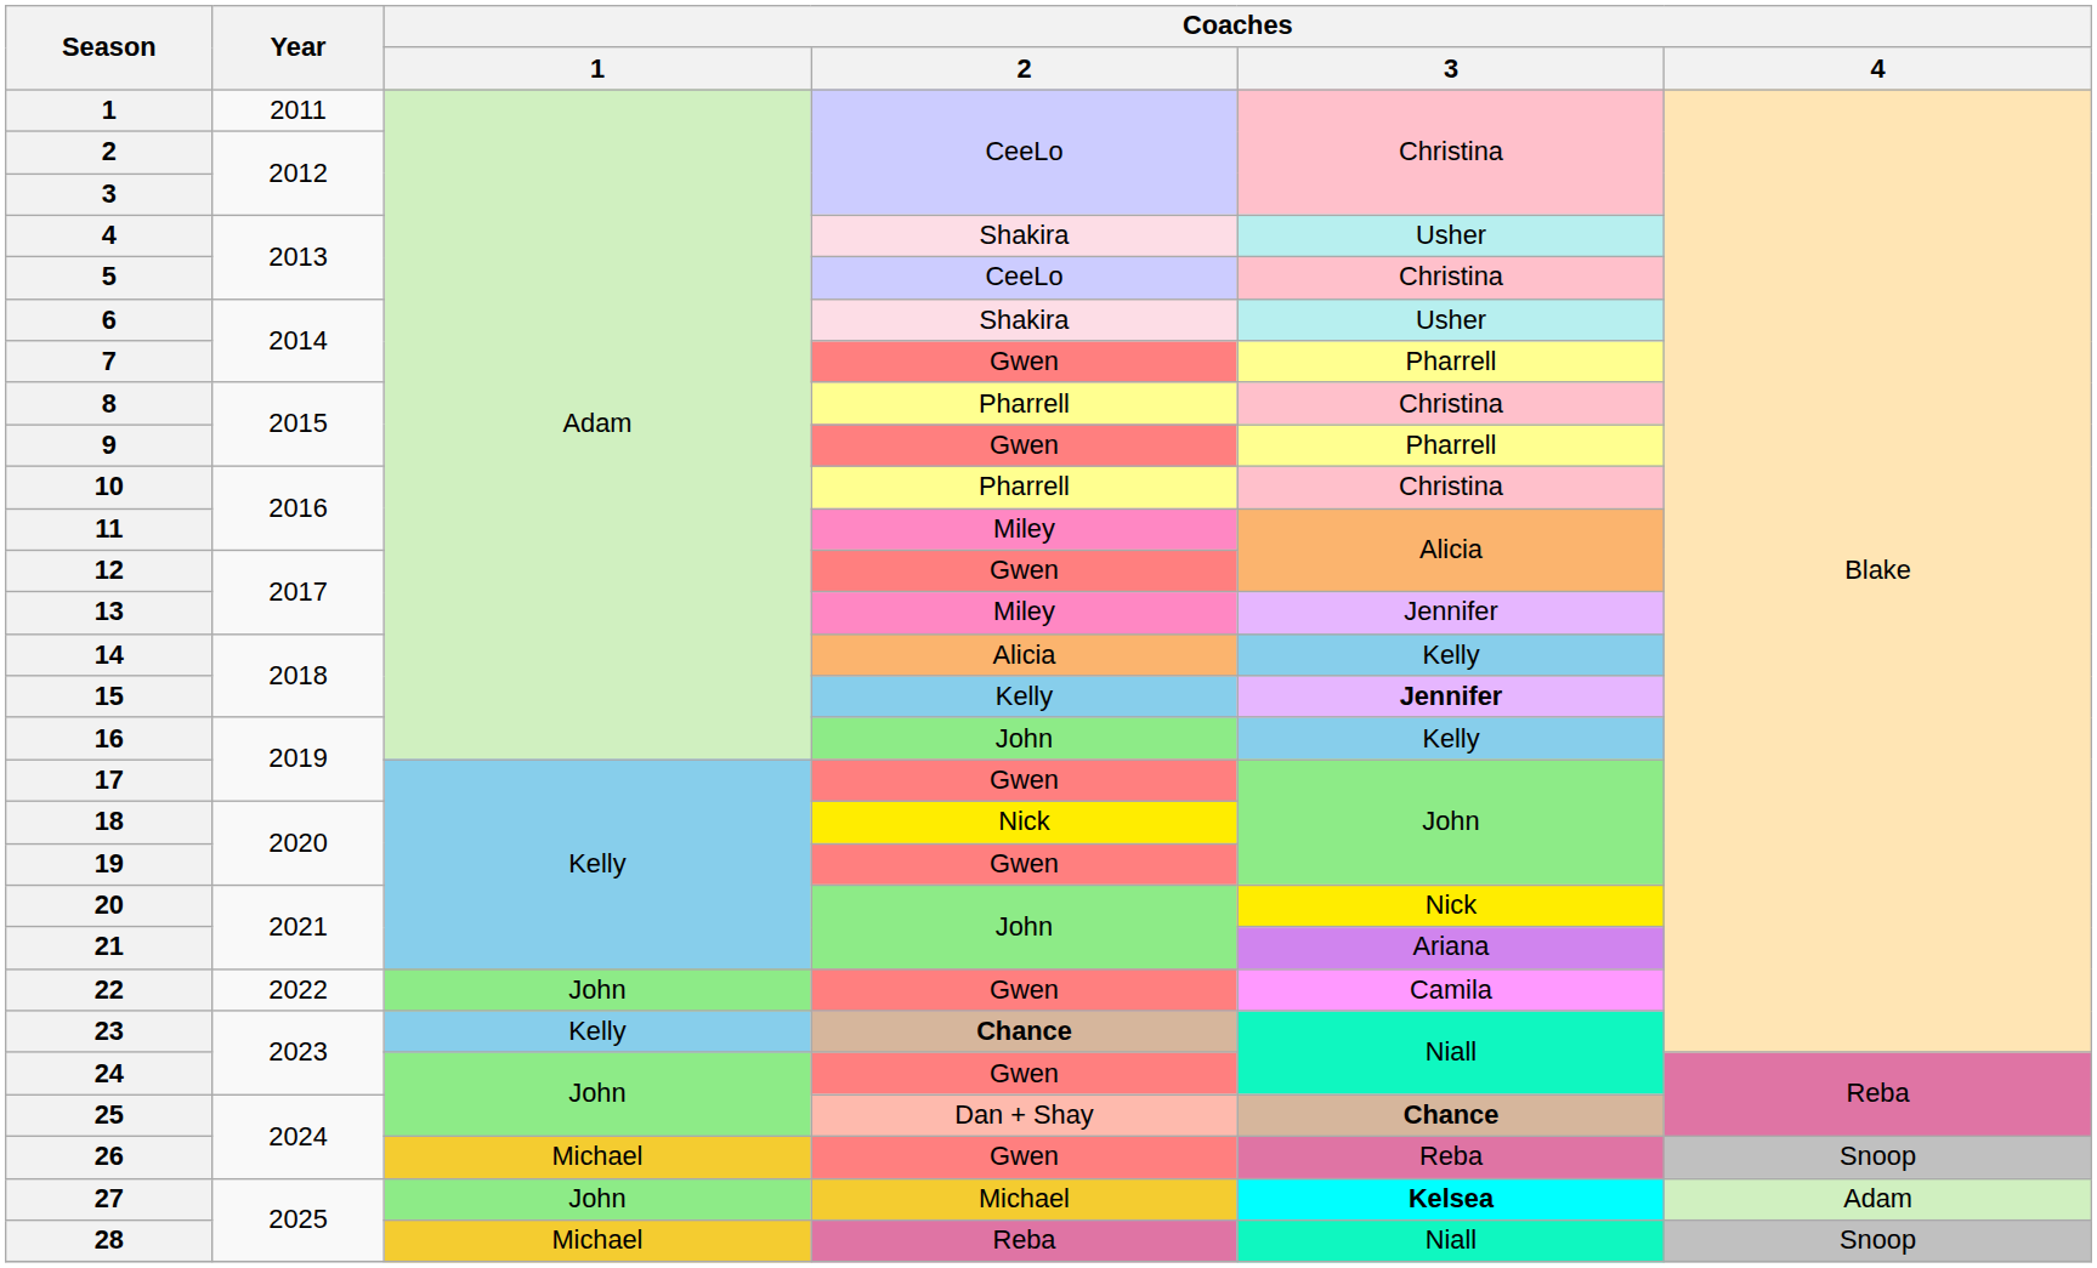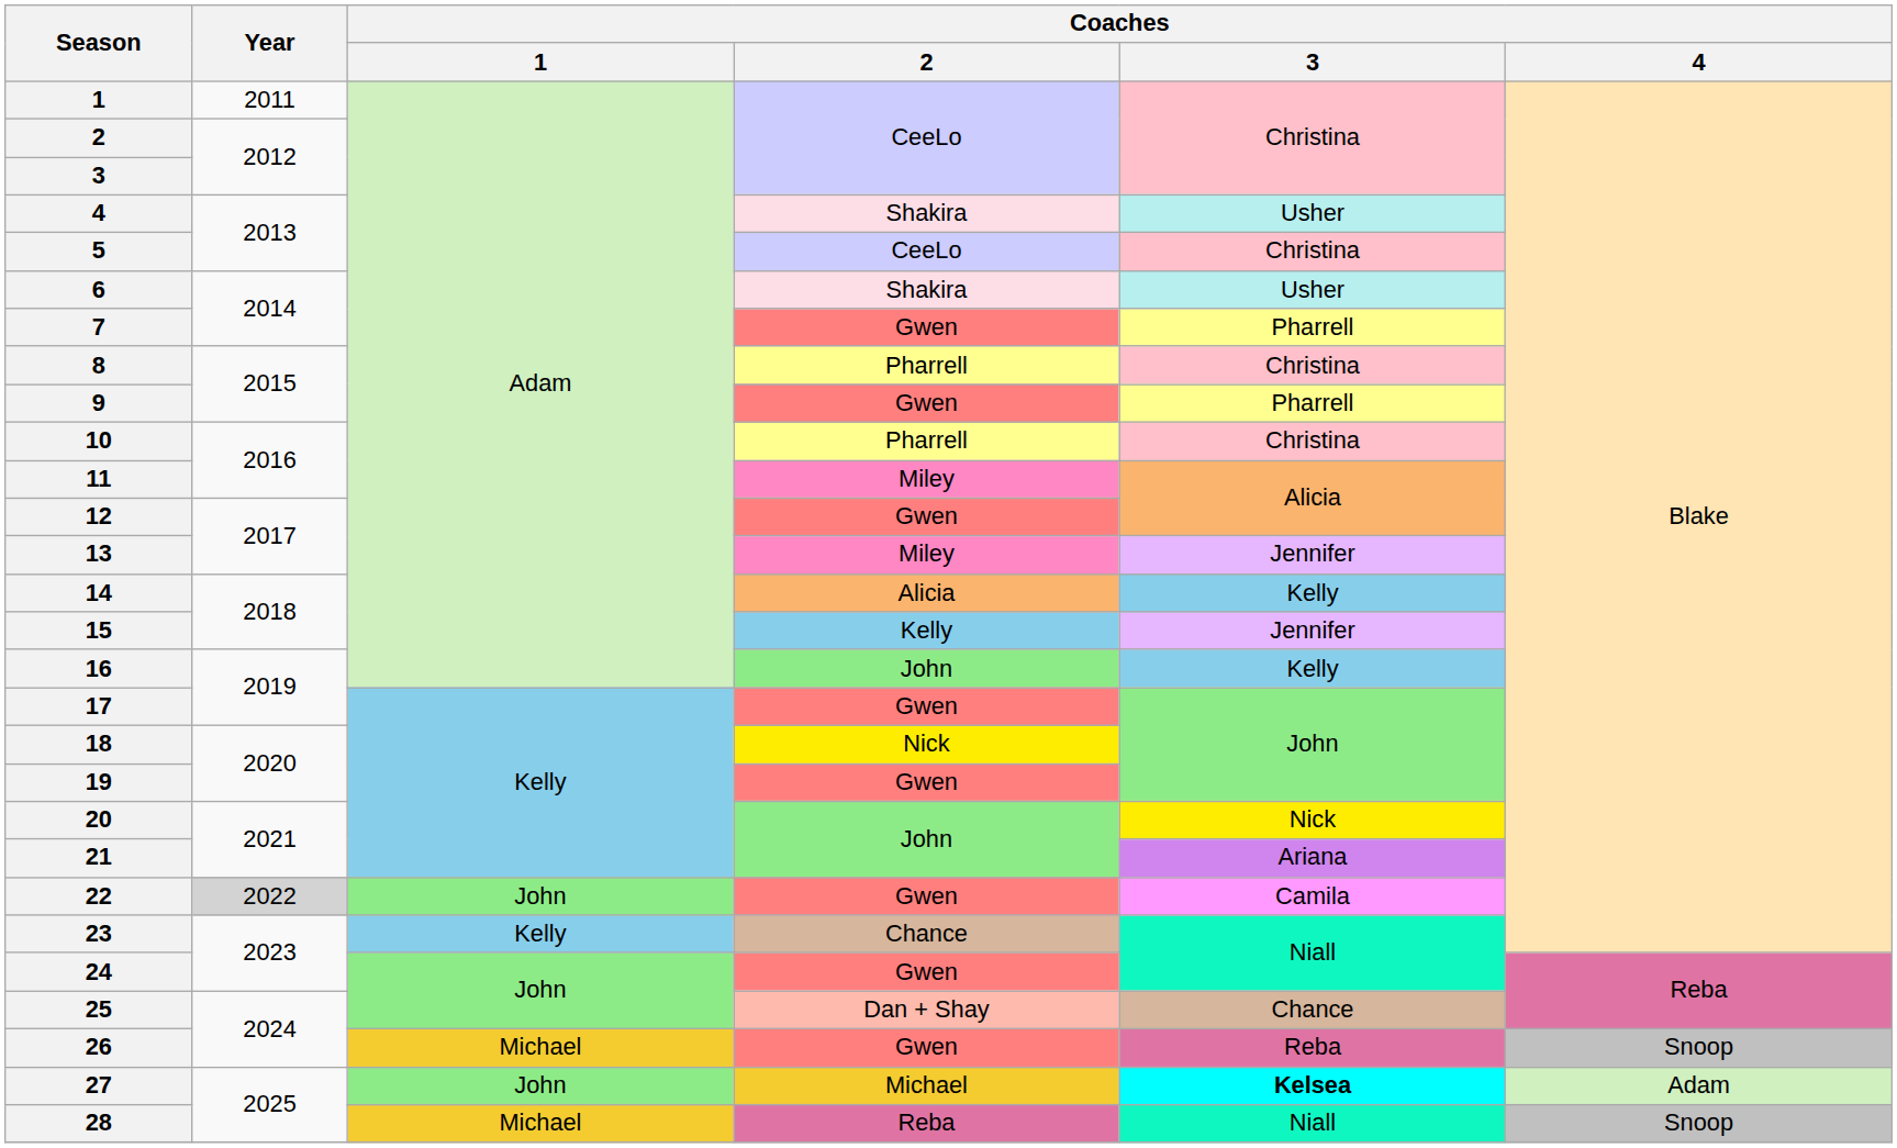15 | Coaches / 3: bold -> normal
22 | Year: no background -> lightgrey background
23 | Coaches / 2: bold -> normal
25 | Coaches / 3: bold -> normal
